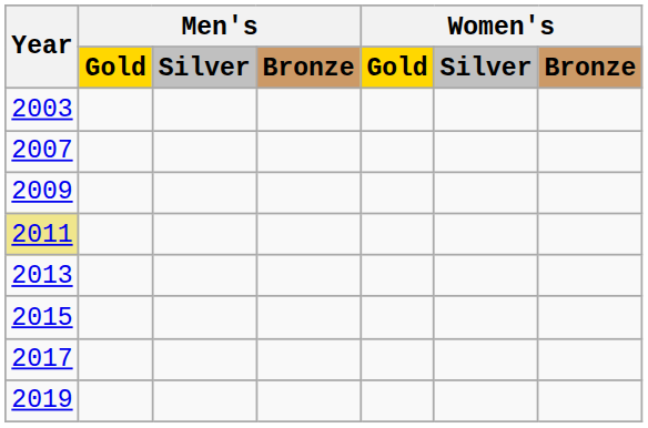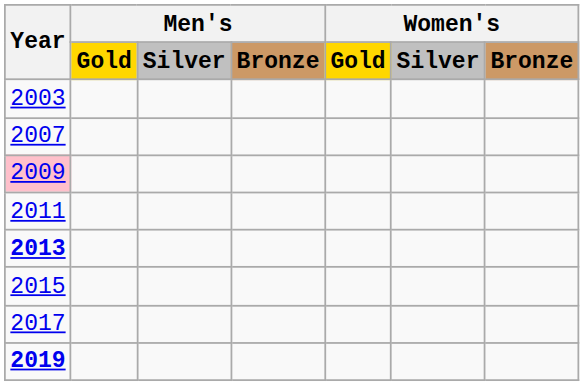2009 | Year: no background -> pink background
2011 | Year: khaki background -> no background
2013 | Year: normal -> bold
2019 | Year: normal -> bold
